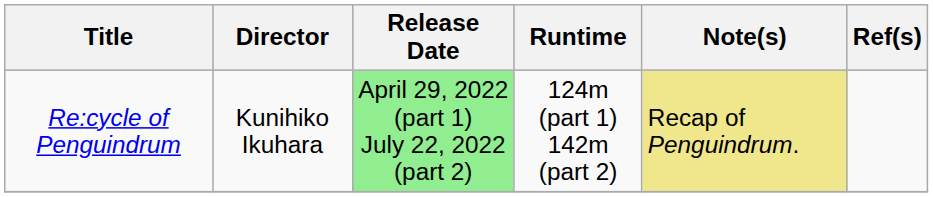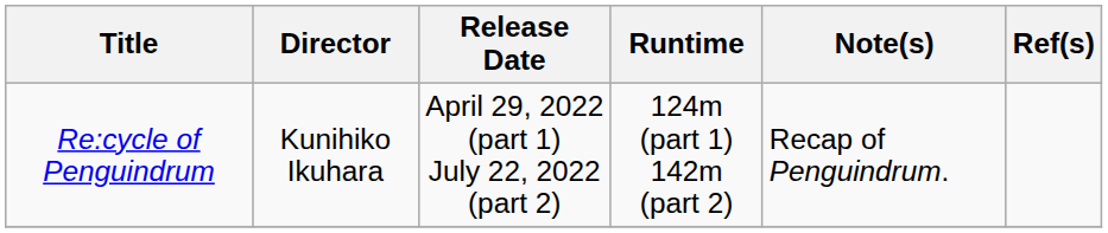Re:cycle of Penguindrum | Release Date: lightgreen background -> no background
Re:cycle of Penguindrum | Note(s): khaki background -> no background
